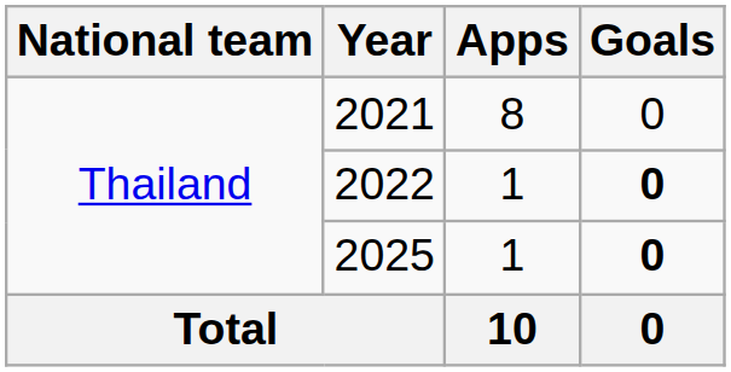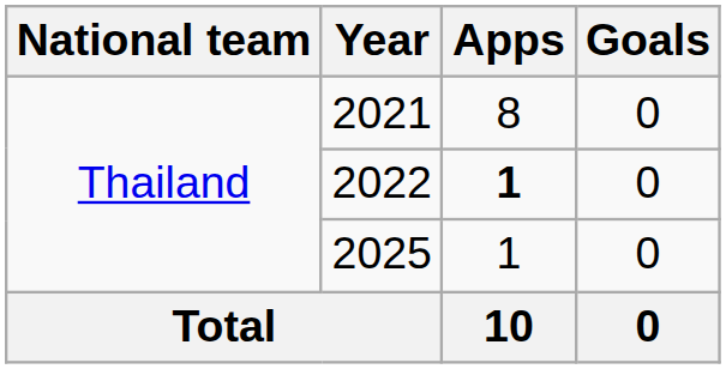2022 | Apps: normal -> bold
2022 | Goals: bold -> normal
2025 | Goals: bold -> normal
